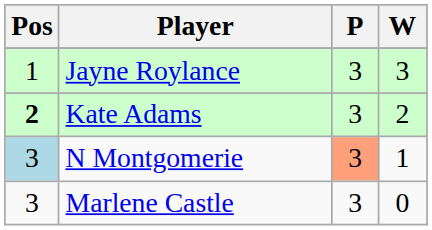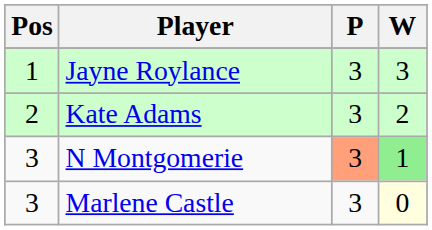Kate Adams | Pos: bold -> normal
N Montgomerie | Pos: lightblue background -> no background
N Montgomerie | W: no background -> lightgreen background
Marlene Castle | W: no background -> lightyellow background
